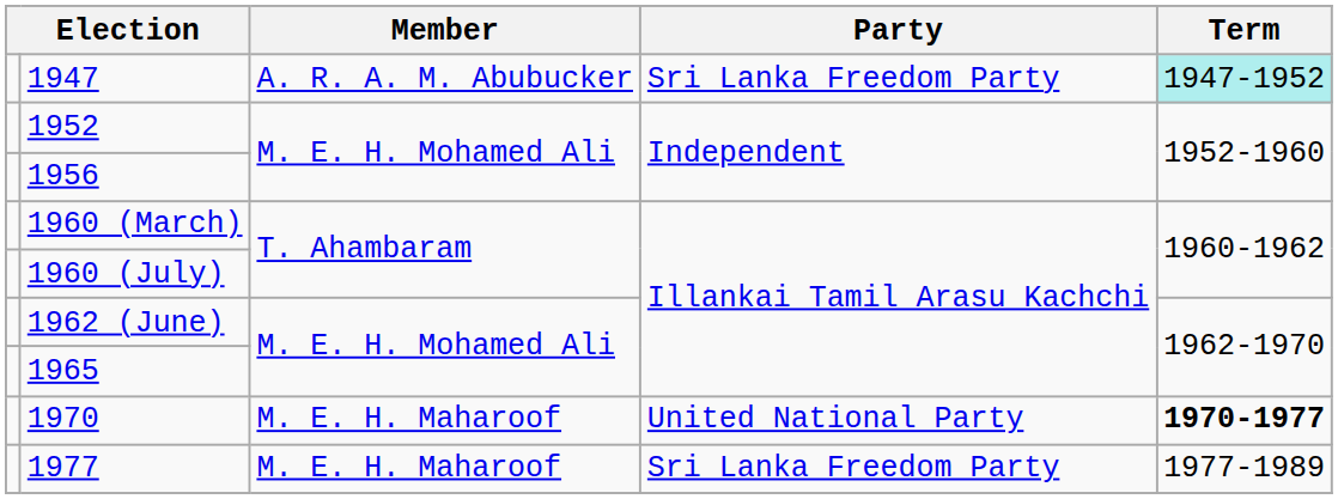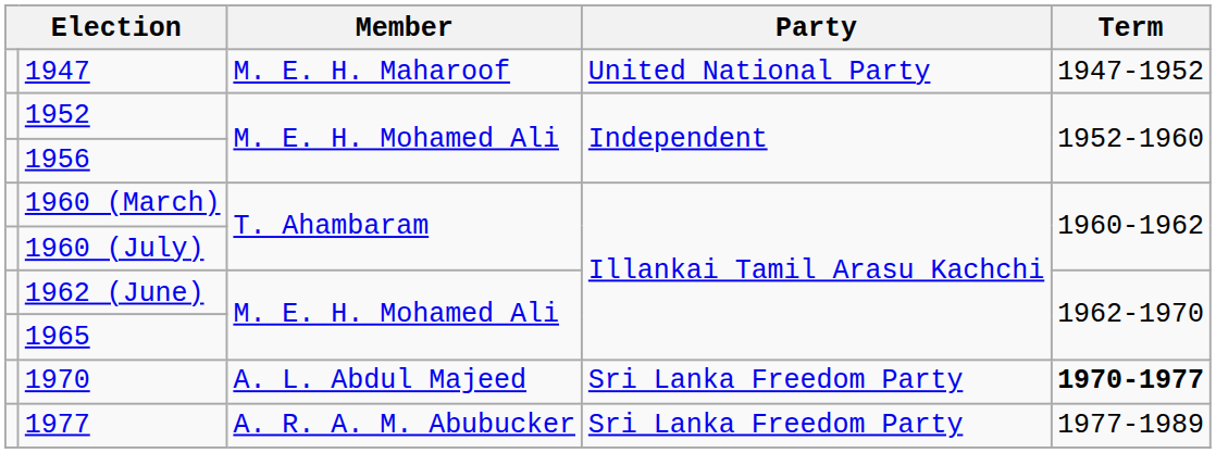1947 | Member: A. R. A. M. Abubucker -> M. E. H. Maharoof
1947 | Party: Sri Lanka Freedom Party -> United National Party
1947 | Term: paleturquoise background -> no background
1970 | Member: M. E. H. Maharoof -> A. L. Abdul Majeed
1970 | Party: United National Party -> Sri Lanka Freedom Party
1977 | Member: M. E. H. Maharoof -> A. R. A. M. Abubucker
